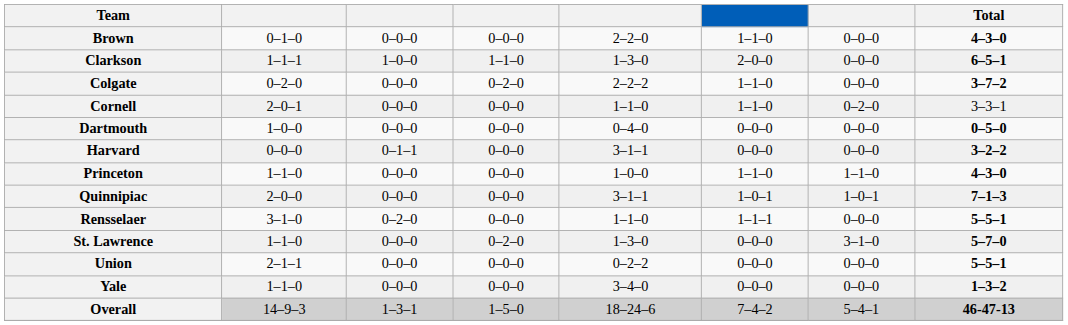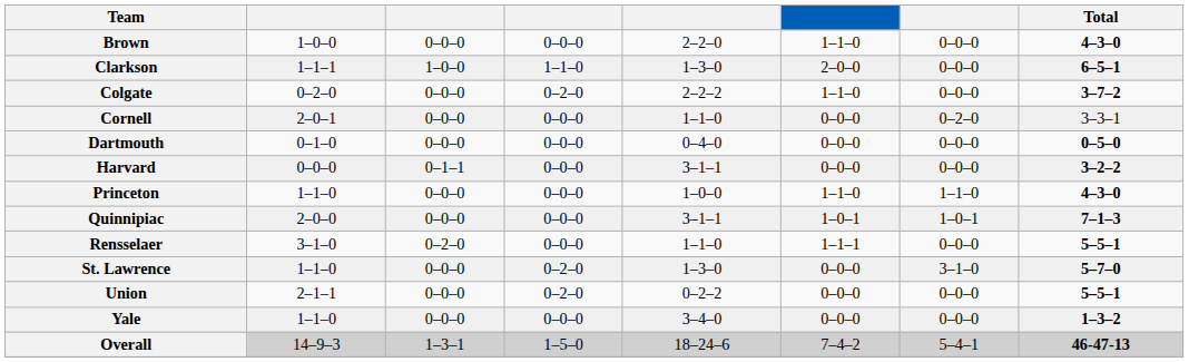Brown | column 2: 0–1–0 -> 1–0–0
Cornell | column 6: 1–1–0 -> 0–0–0
Dartmouth | column 2: 1–0–0 -> 0–1–0
Union | column 4: 0–0–0 -> 0–2–0
